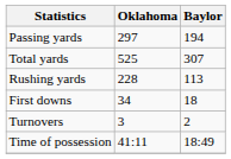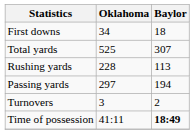rows swapped: First downs <-> Passing yards
Time of possession | Baylor: normal -> bold
